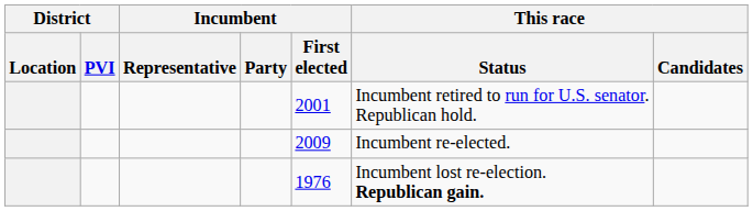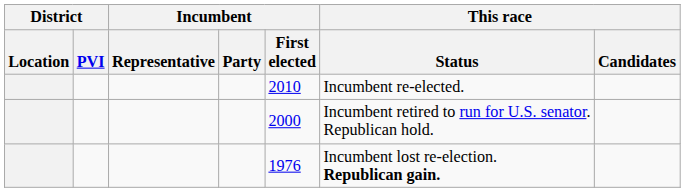row 3 | Incumbent / First elected: 2001 -> 2010
row 3 | This race / Status: Incumbent retired to run for U.S. senator. Republican hold. -> Incumbent re-elected.
row 4 | Incumbent / First elected: 2009 -> 2000
row 4 | This race / Status: Incumbent re-elected. -> Incumbent retired to run for U.S. senator. Republican hold.
